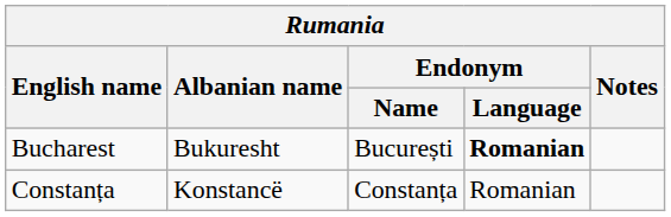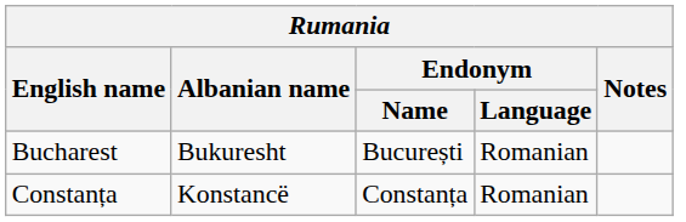Bucharest | Endonym / Language: bold -> normal
